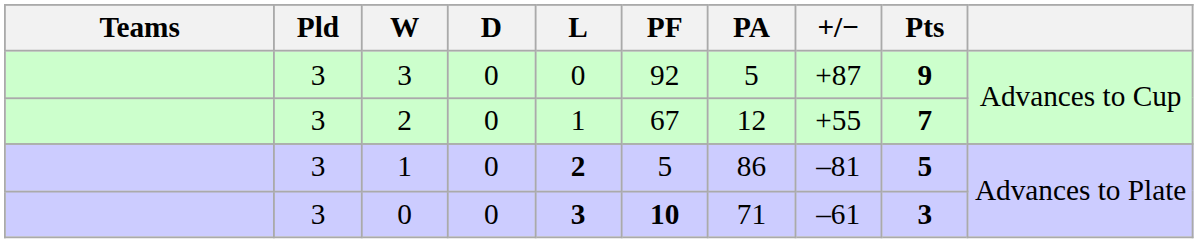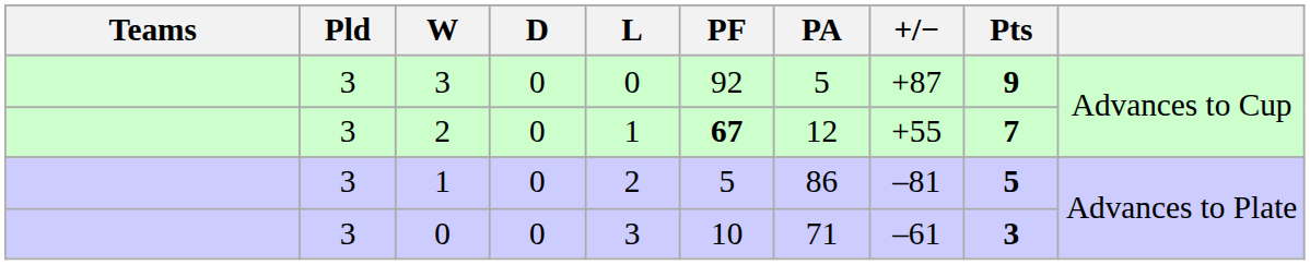row 3 | PF: normal -> bold
row 4 | L: bold -> normal
row 5 | L: bold -> normal
row 5 | PF: bold -> normal
